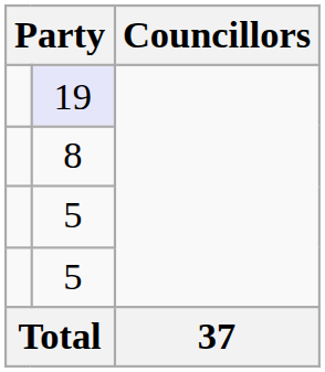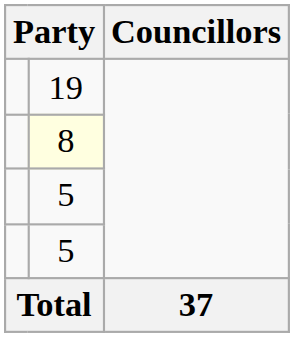19 | column 2: lavender background -> no background
8 | column 2: no background -> lightyellow background
